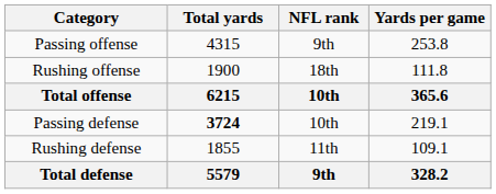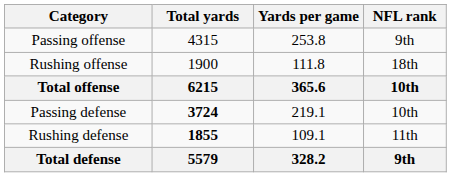columns swapped: Yards per game <-> NFL rank
Rushing defense | Total yards: normal -> bold
